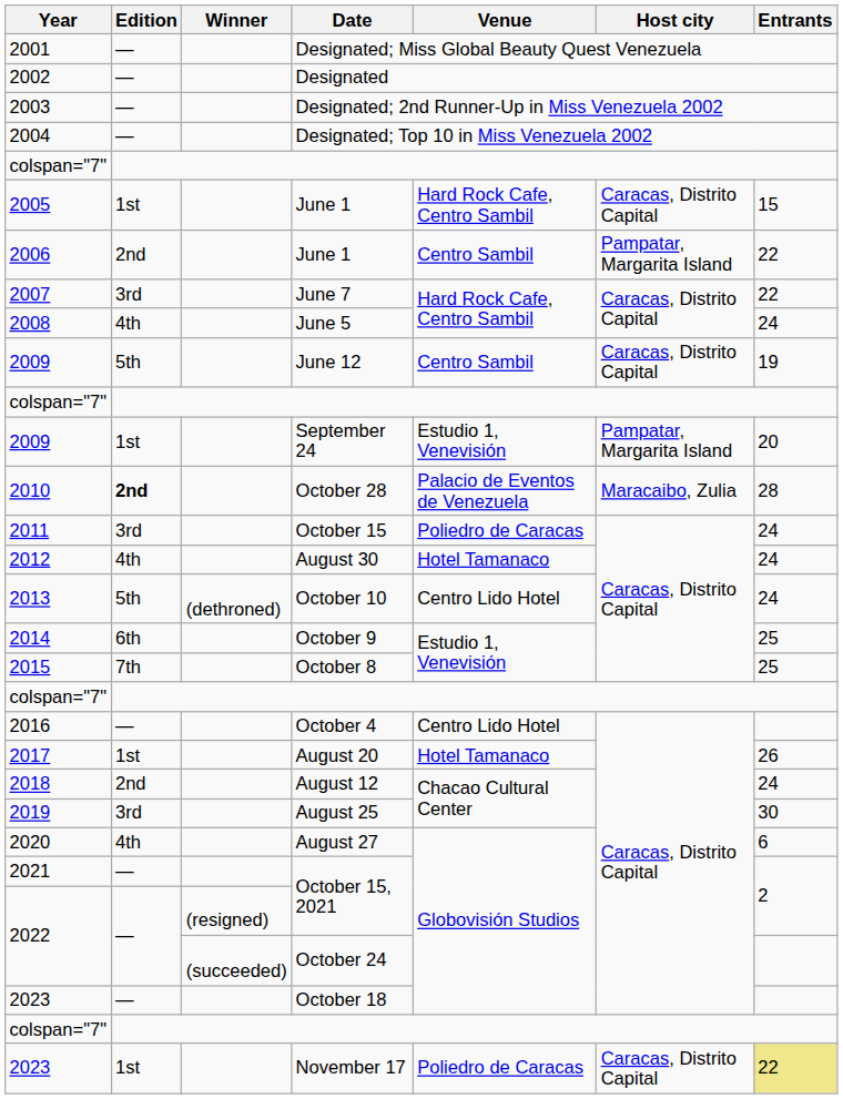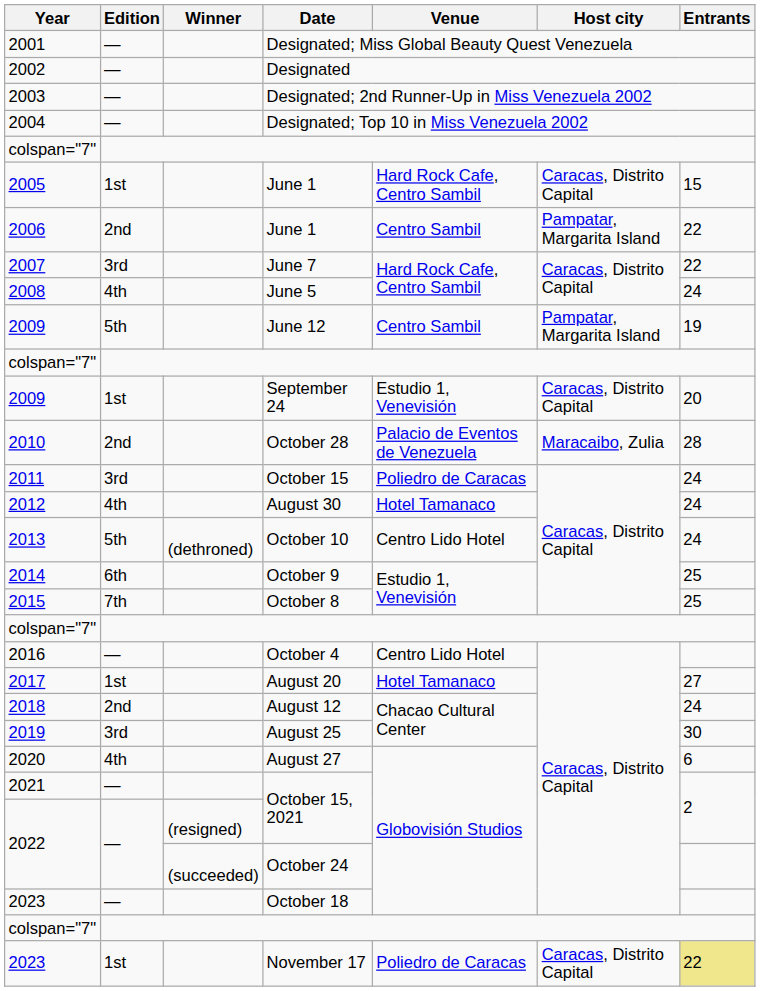June 12 | Host city: Caracas, Distrito Capital -> Pampatar, Margarita Island
September 24 | Host city: Pampatar, Margarita Island -> Caracas, Distrito Capital
October 28 | Edition: bold -> normal
August 20 | Entrants: 26 -> 27
